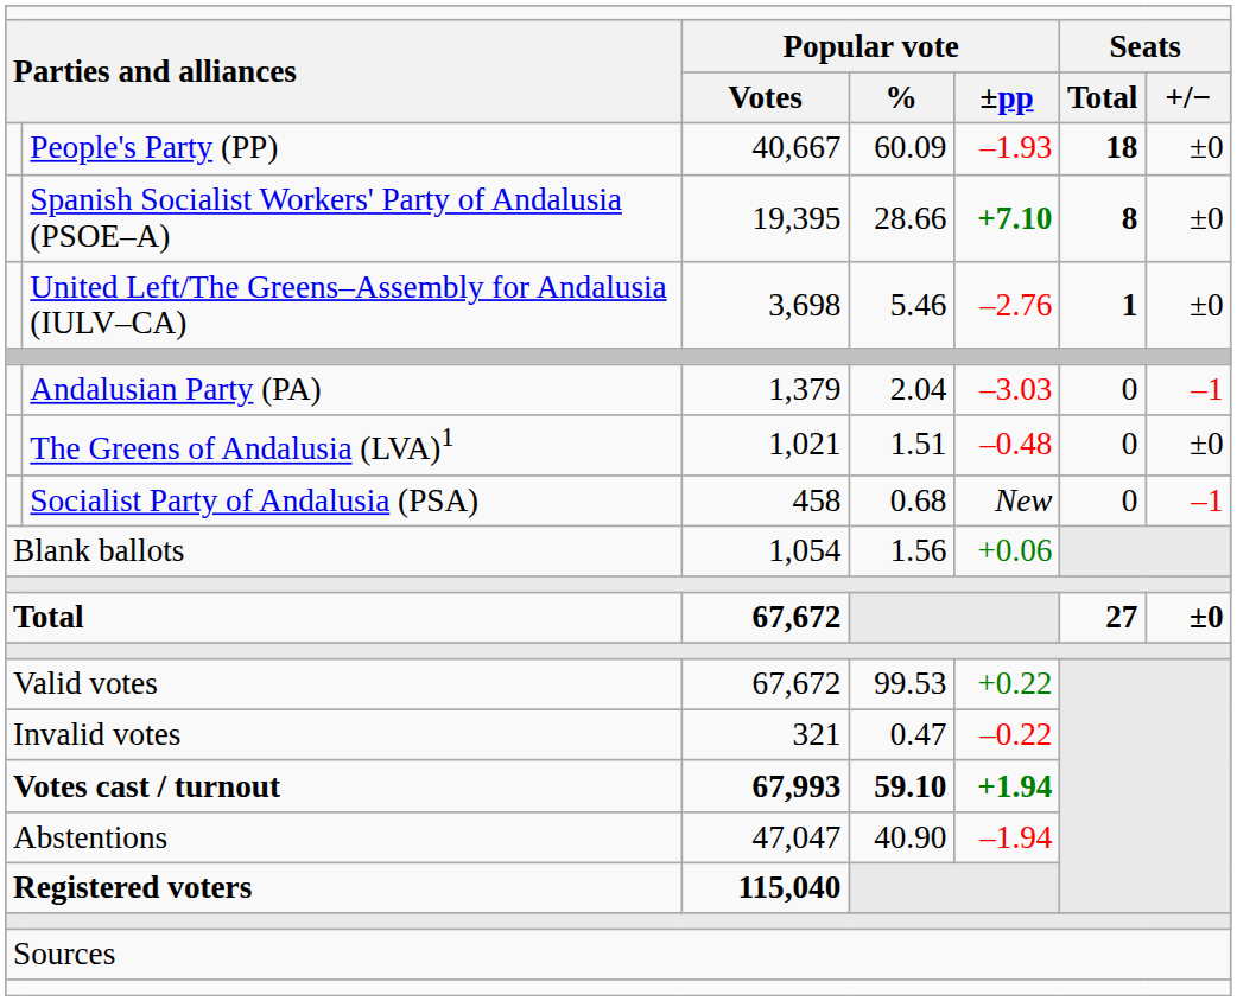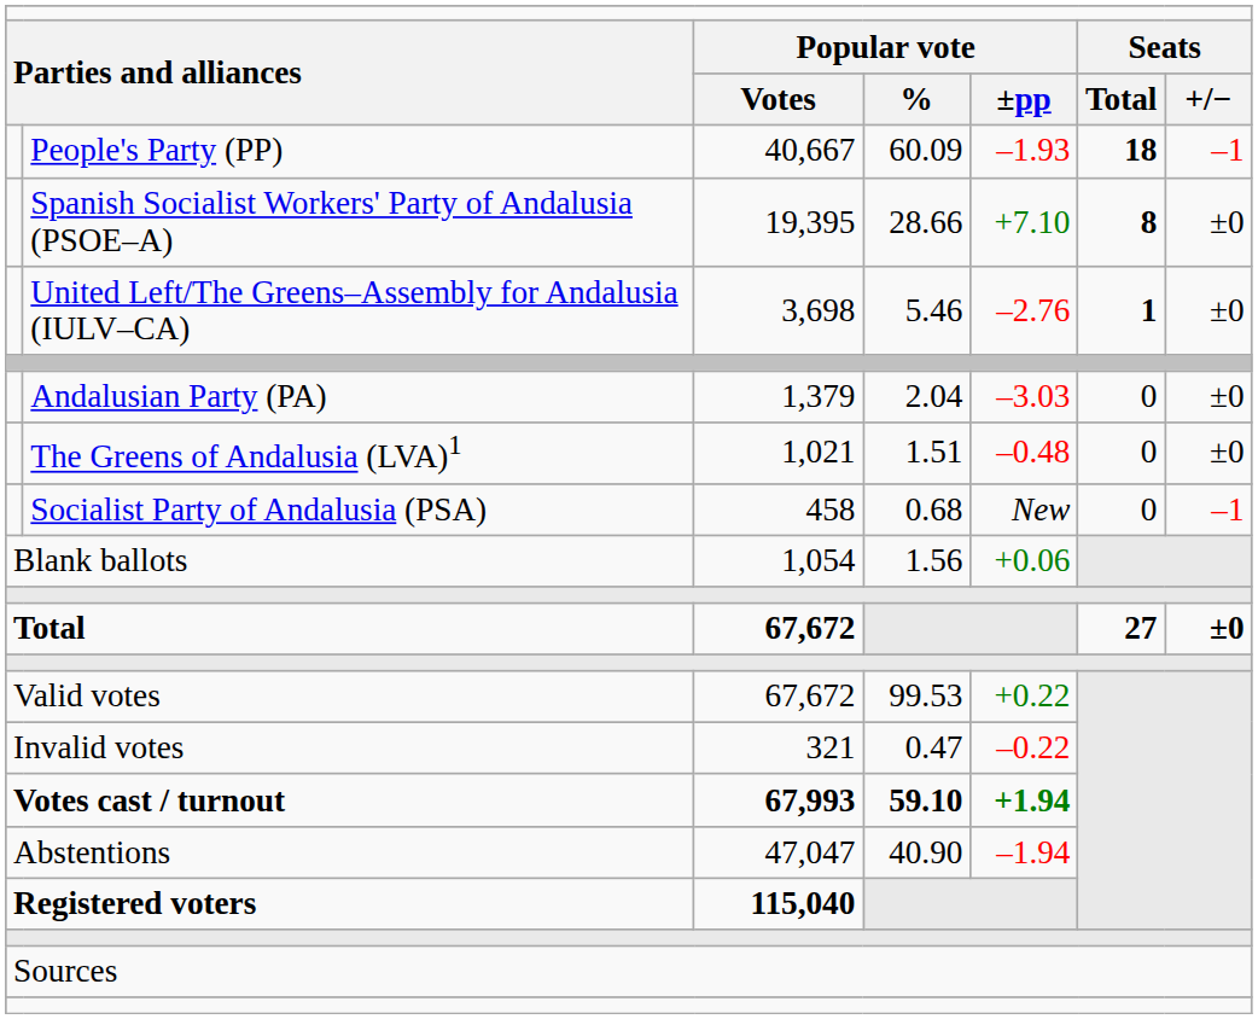People's Party (PP) | column 7: ±0 -> –1
Spanish Socialist Workers' Party of Andalusia (PSOE–A) | column 5: bold -> normal
Andalusian Party (PA) | column 7: –1 -> ±0
